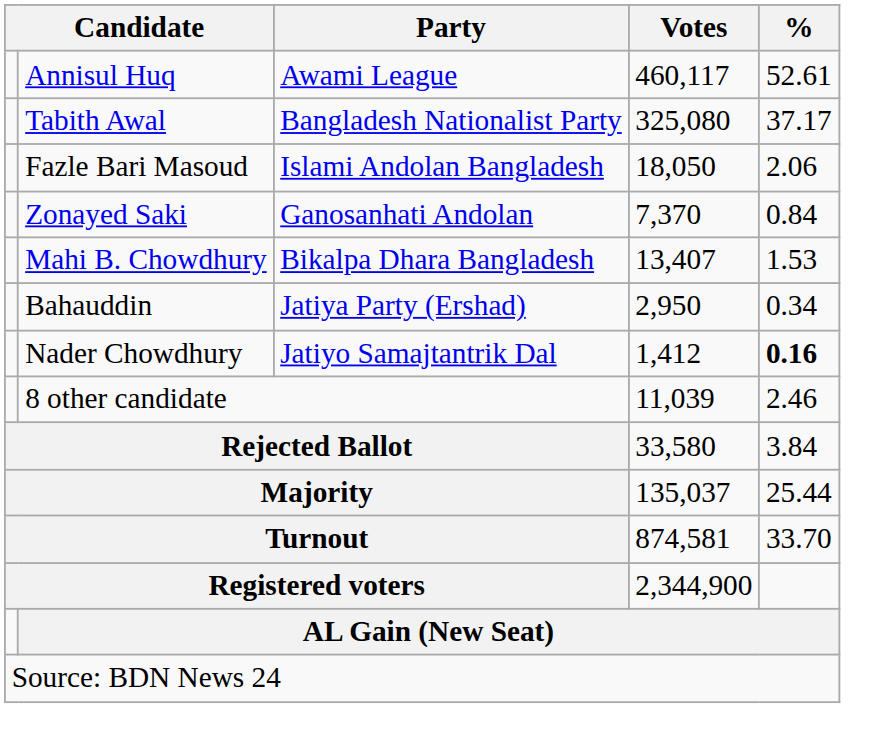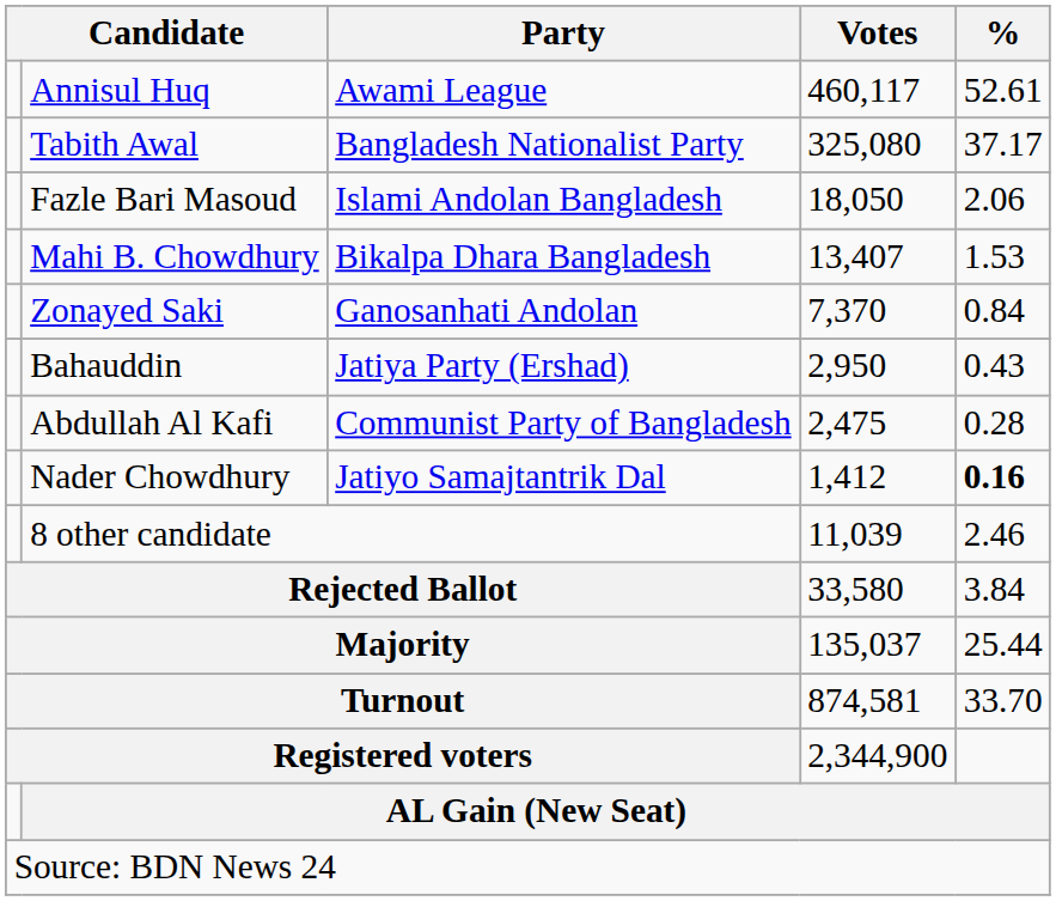rows swapped: Mahi B. Chowdhury <-> Zonayed Saki
Bahauddin | %: 0.34 -> 0.43
+ row: Abdullah Al Kafi | Communist Party of Bangladesh | 2,475 | 0.28
